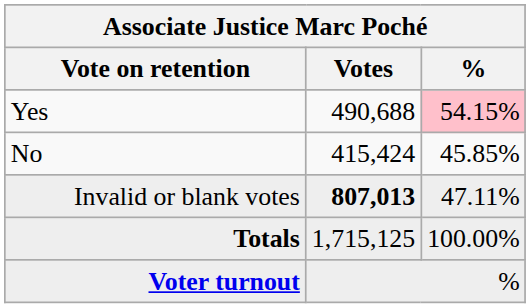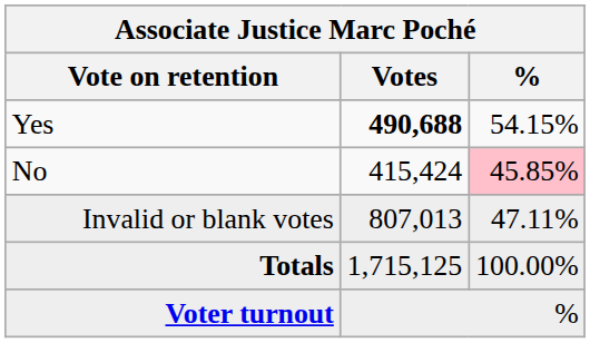Yes | Votes: normal -> bold
Yes | %: pink background -> no background
No | %: no background -> pink background
Invalid or blank votes | Votes: bold -> normal
